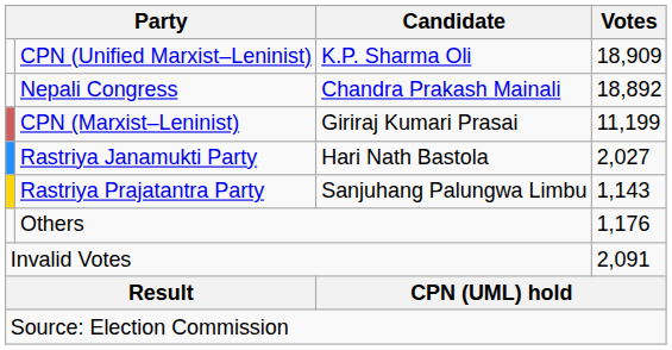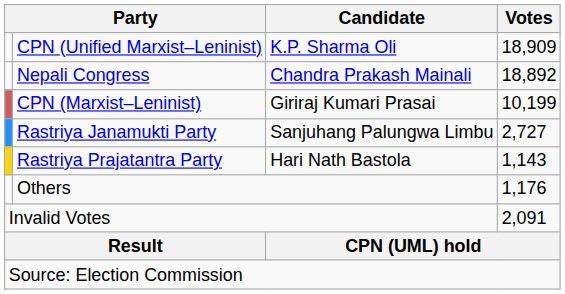CPN (Marxist–Leninist) | Votes: 11,199 -> 10,199
Rastriya Janamukti Party | Candidate: Hari Nath Bastola -> Sanjuhang Palungwa Limbu
Rastriya Janamukti Party | Votes: 2,027 -> 2,727
Rastriya Prajatantra Party | Candidate: Sanjuhang Palungwa Limbu -> Hari Nath Bastola
